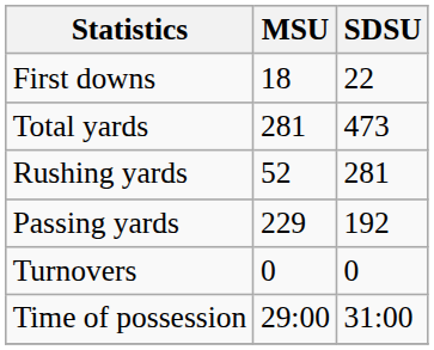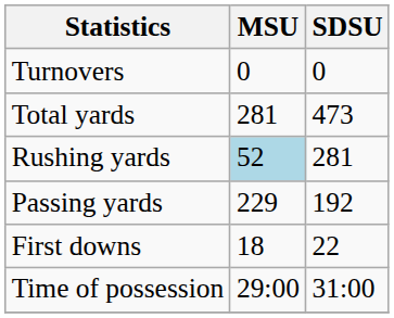rows swapped: First downs <-> Turnovers
Rushing yards | MSU: no background -> lightblue background
